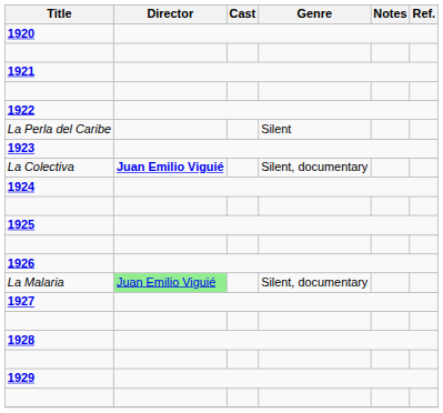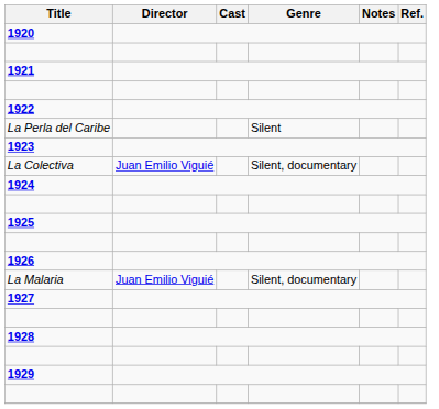La Colectiva | Director: bold -> normal
La Malaria | Director: lightgreen background -> no background
